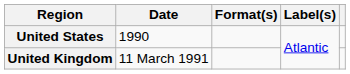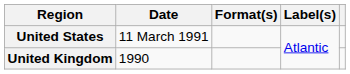United States | Date: 1990 -> 11 March 1991
United Kingdom | Date: 11 March 1991 -> 1990
